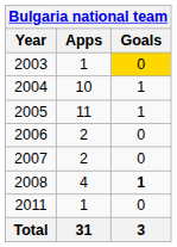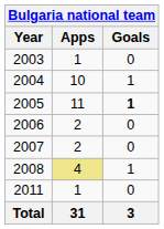2003 | Goals: gold background -> no background
2005 | Goals: normal -> bold
2008 | Apps: no background -> khaki background
2008 | Goals: bold -> normal
